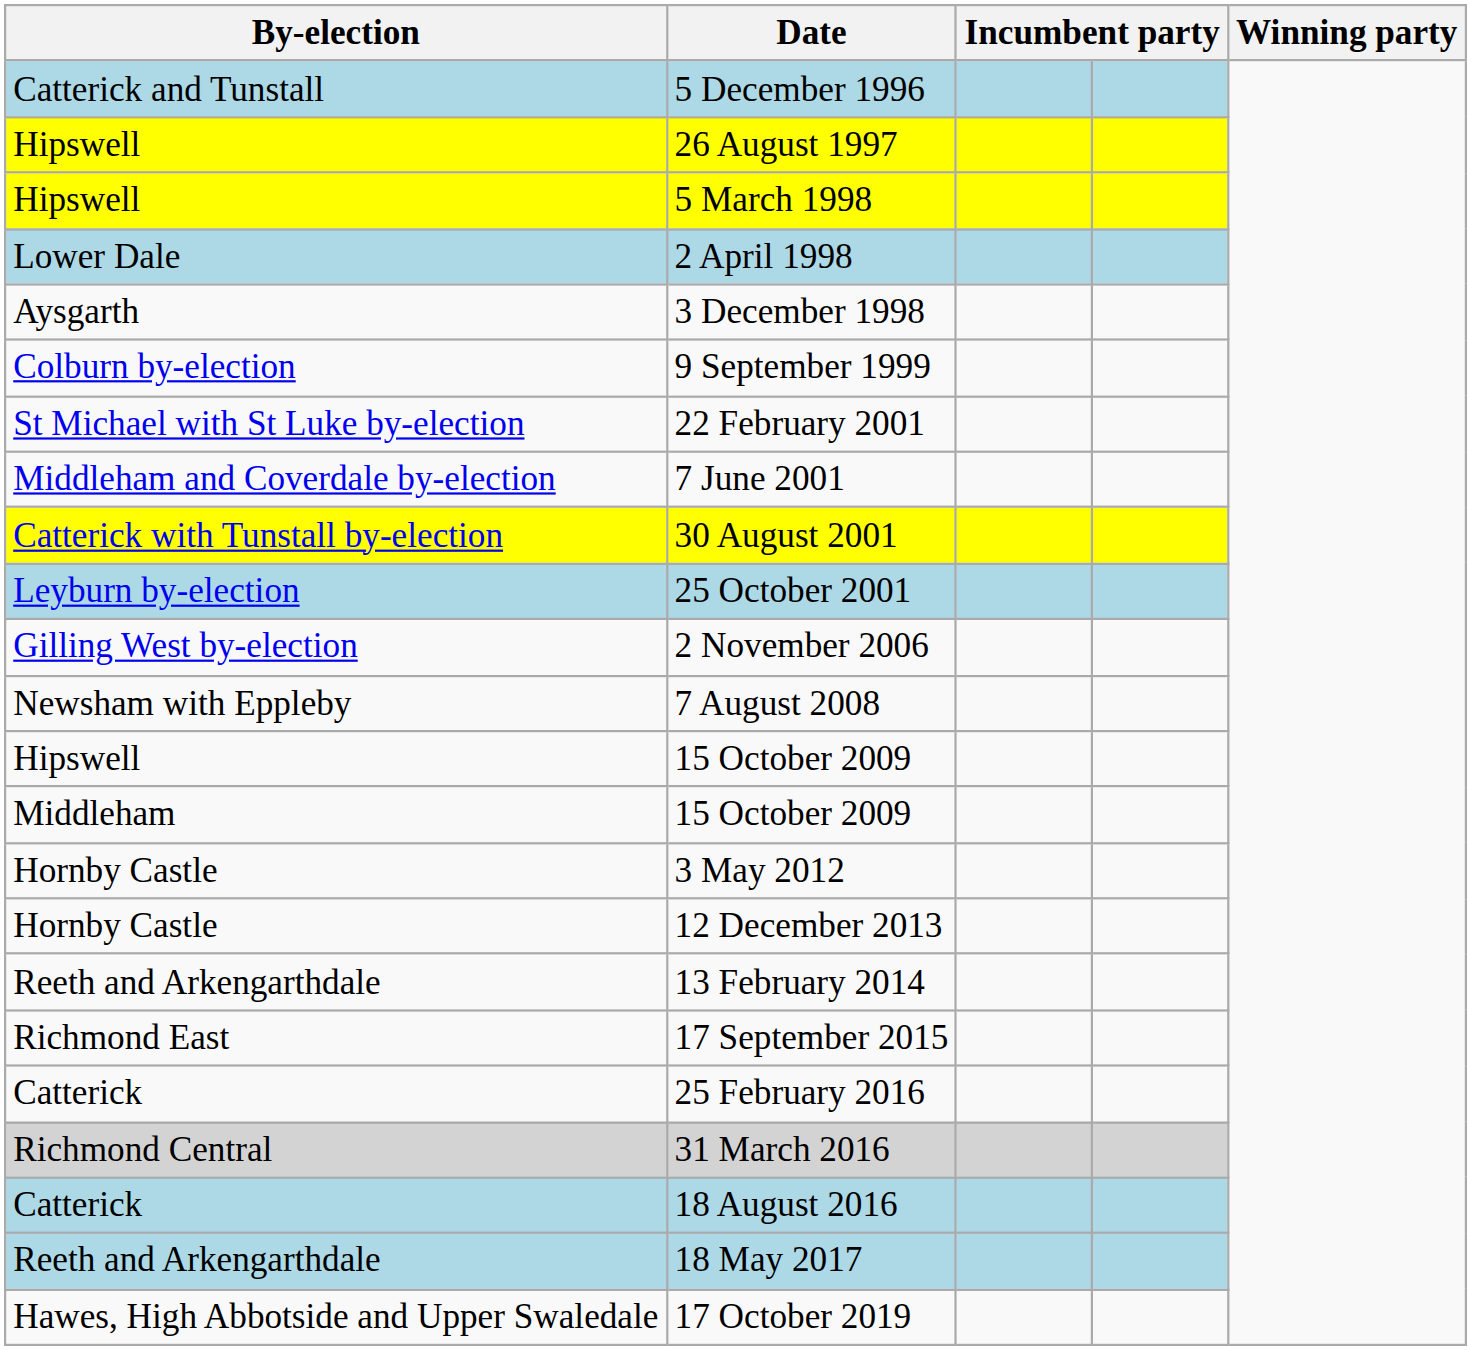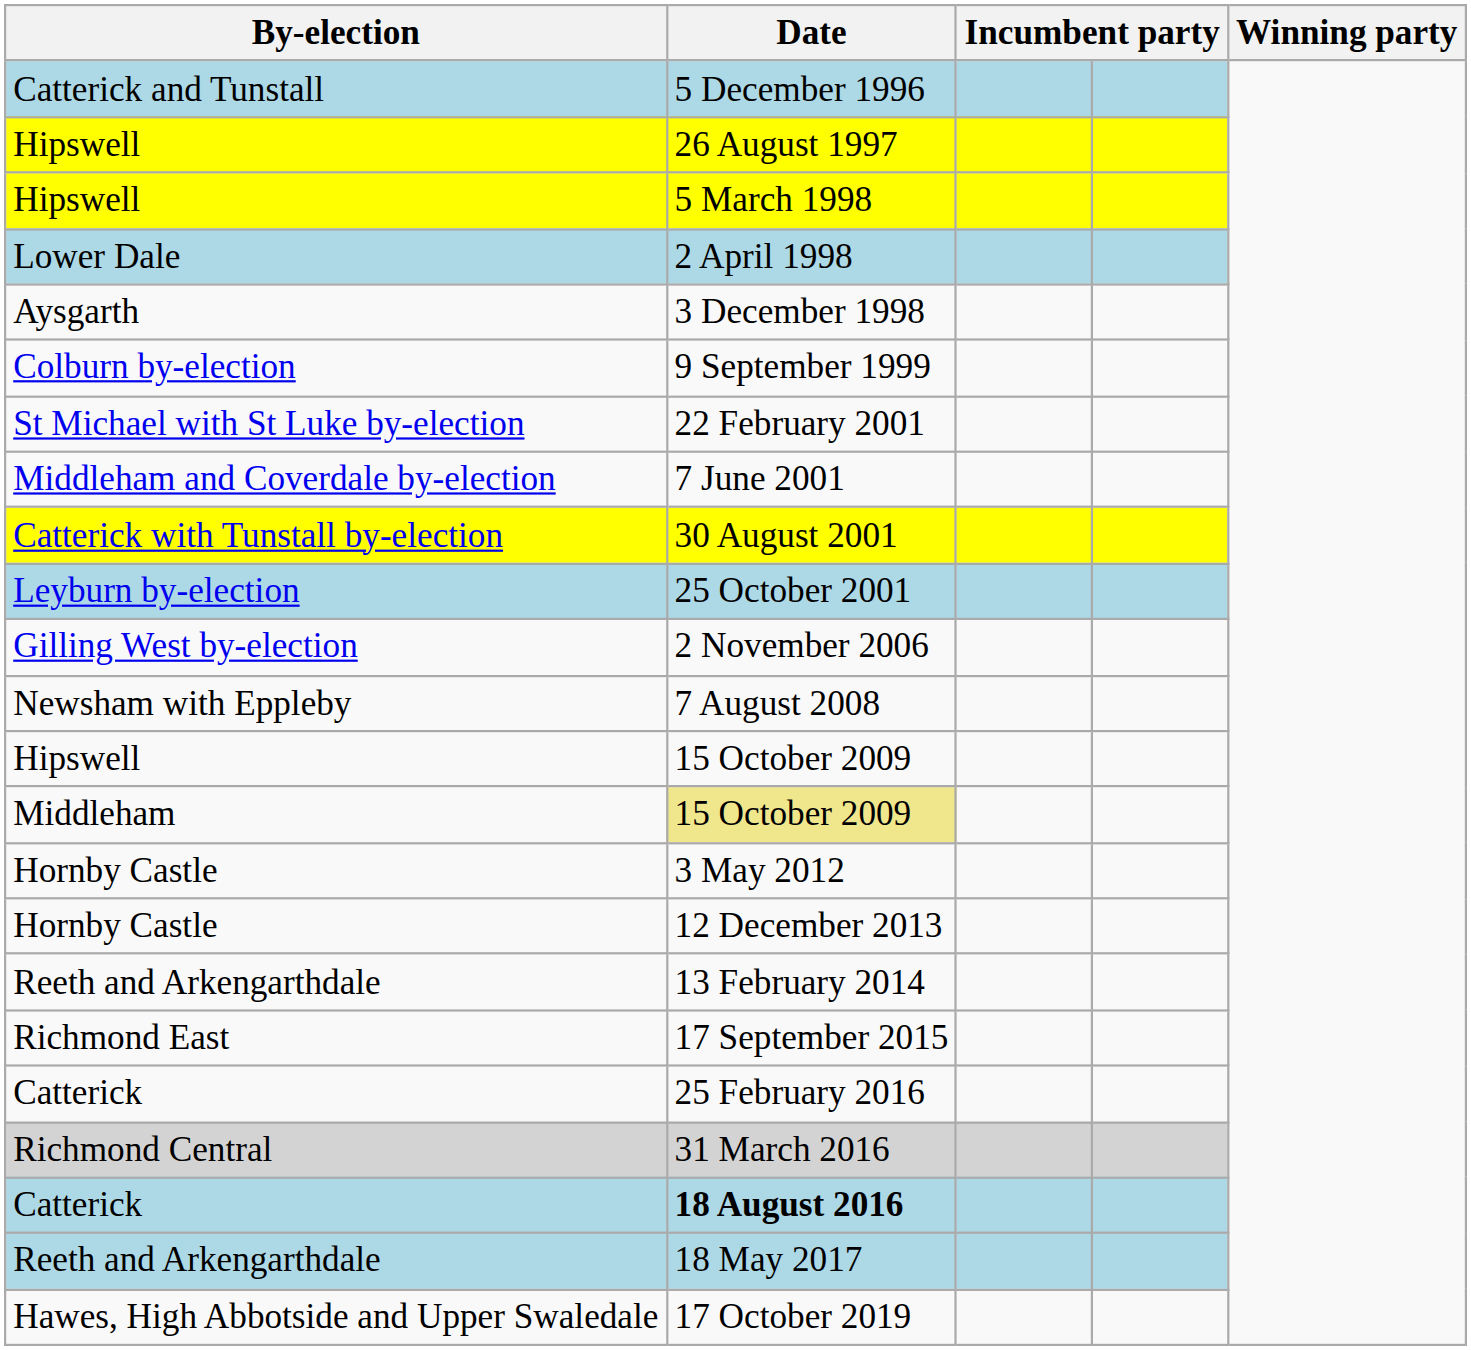Middleham / 15 October 2009 | Date: no background -> khaki background
18 August 2016 | Date: normal -> bold
